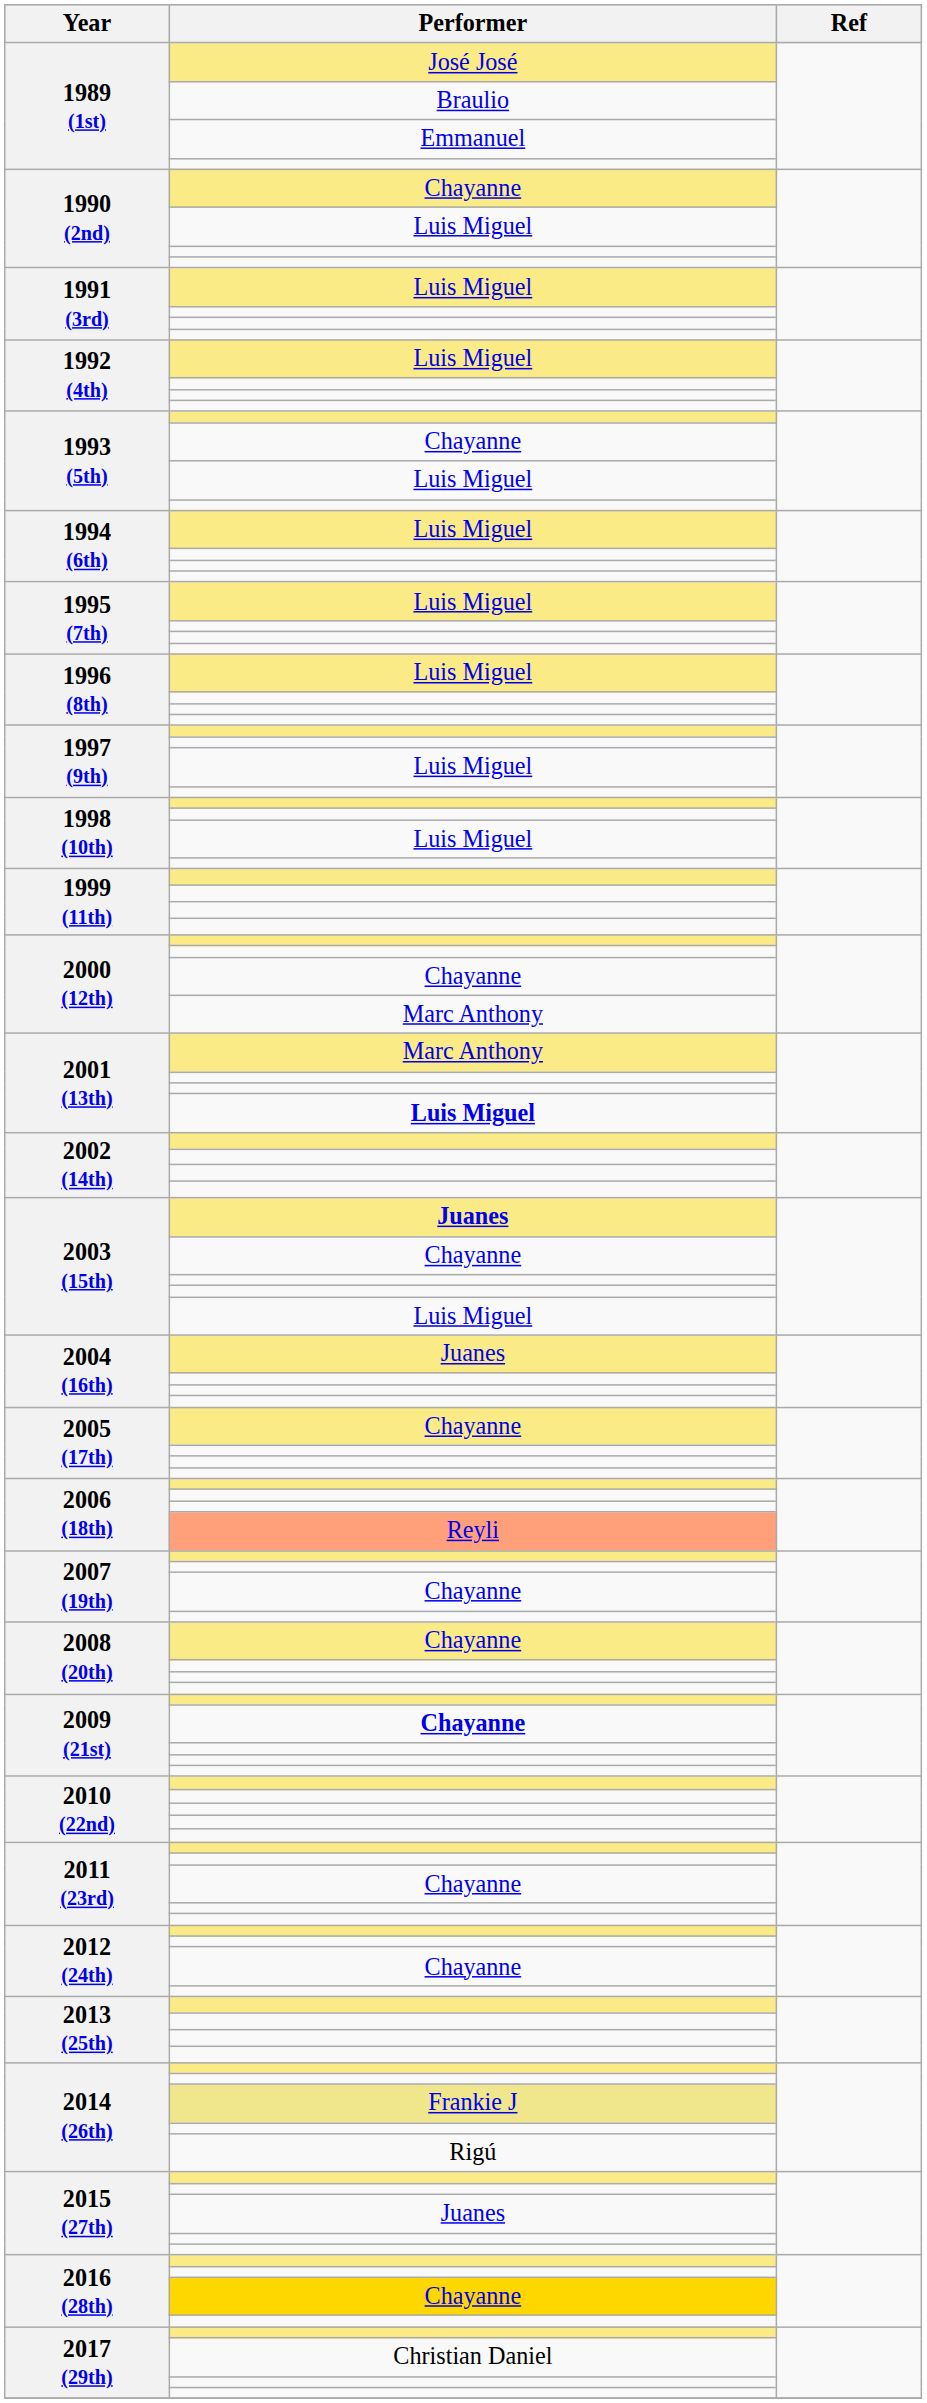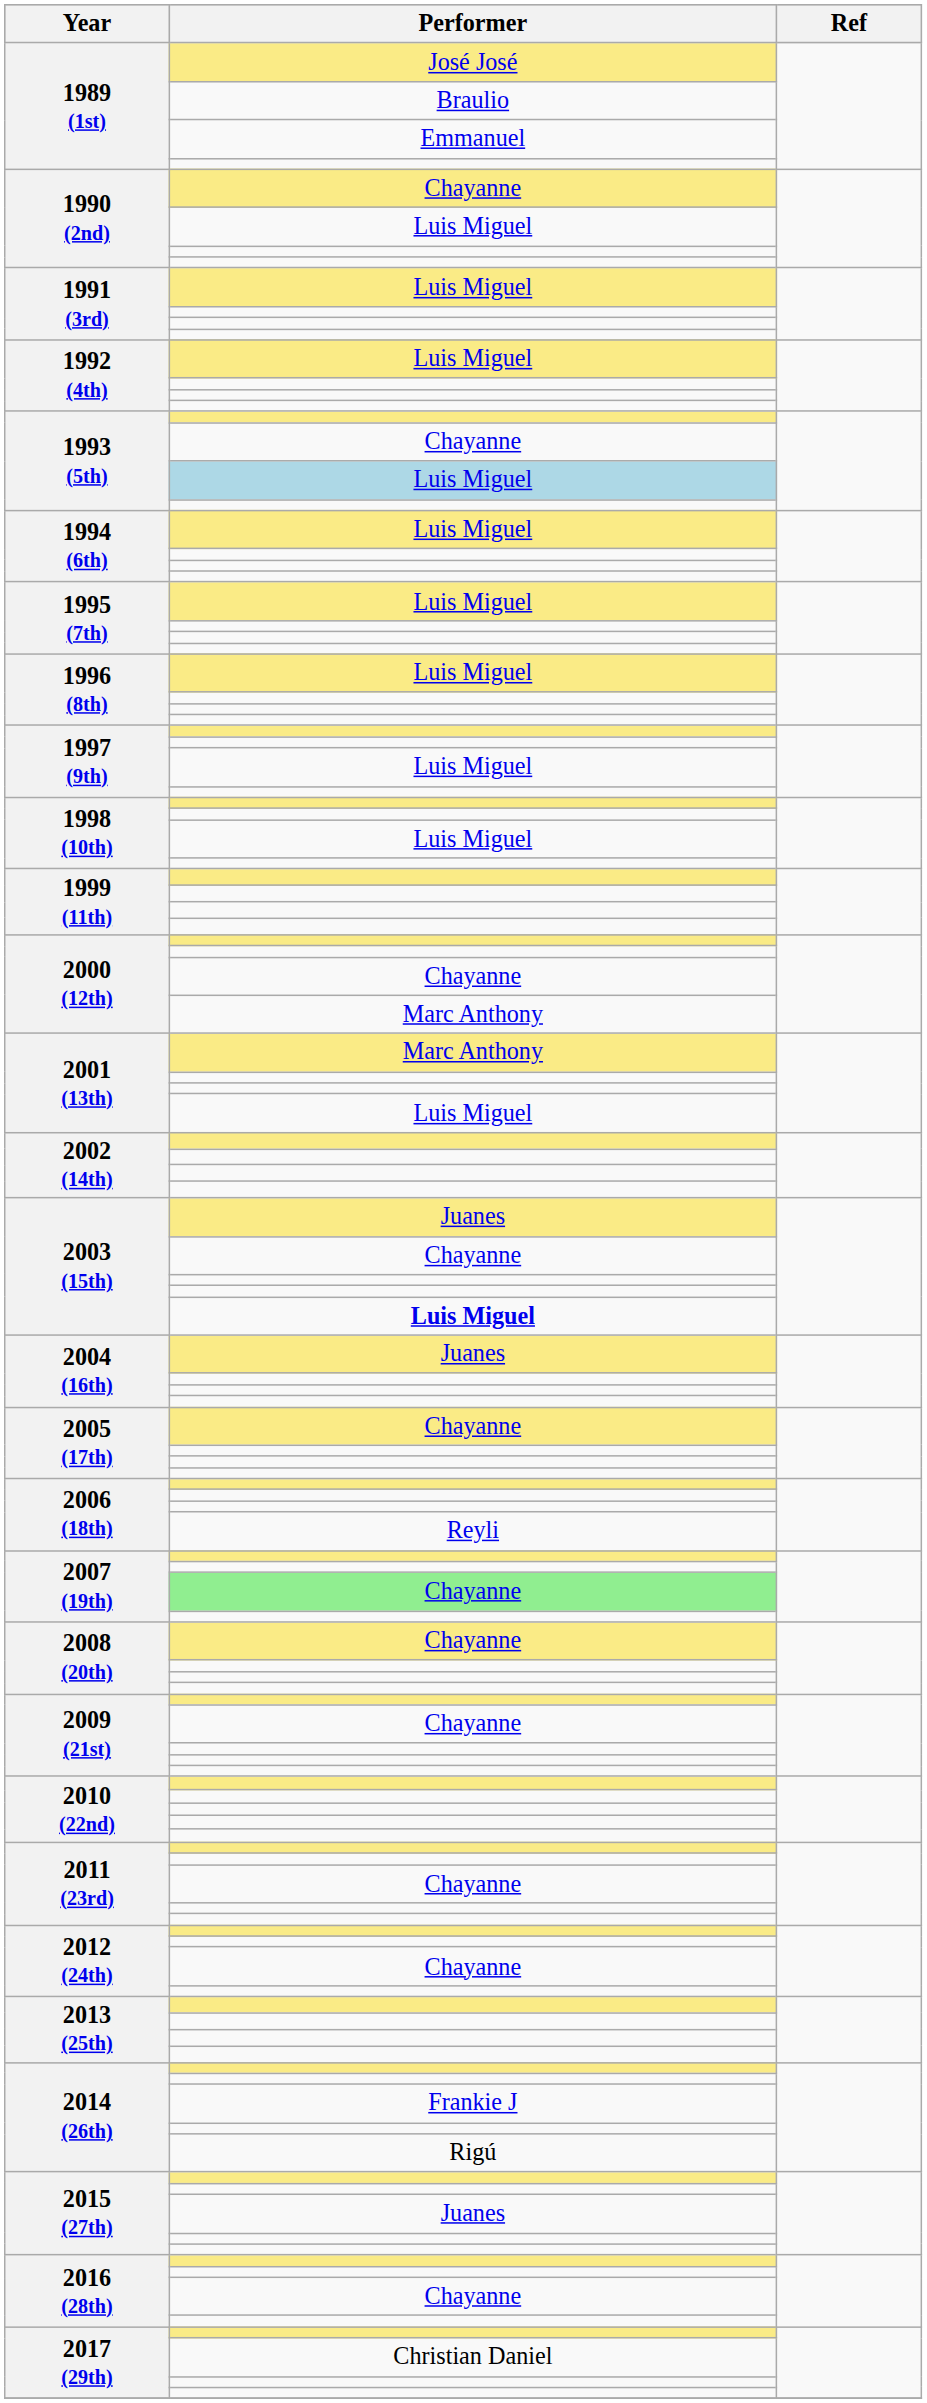1993 (5th) / Luis Miguel | Performer: no background -> lightblue background
2001 (13th) / Luis Miguel | Performer: bold -> normal
2003 (15th) / Juanes | Performer: bold -> normal
2003 (15th) / Luis Miguel | Performer: normal -> bold
2006 (18th) / Reyli | Performer: lightsalmon background -> no background
2007 (19th) / Chayanne | Performer: no background -> lightgreen background
2009 (21st) / Chayanne | Performer: bold -> normal
2014 (26th) / Frankie J | Performer: khaki background -> no background
2016 (28th) / Chayanne | Performer: gold background -> no background
